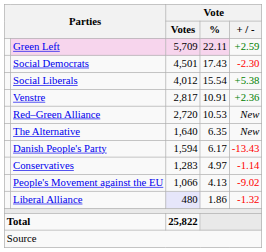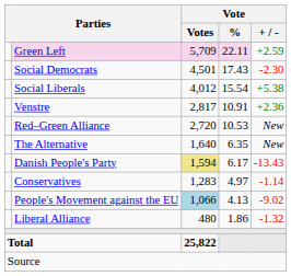Danish People's Party | Vote / Votes: no background -> khaki background
People's Movement against the EU | Vote / Votes: no background -> lightblue background
Liberal Alliance | Vote / Votes: lavender background -> no background
